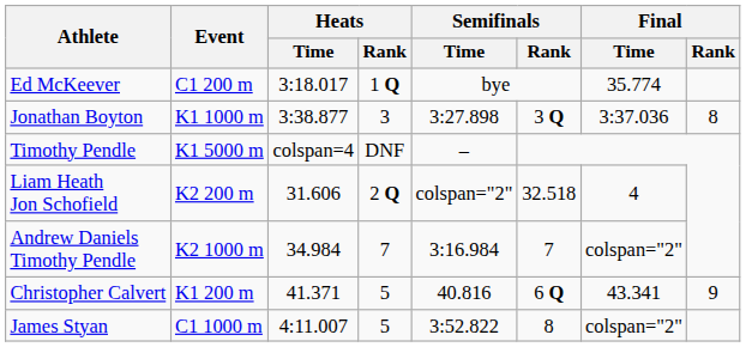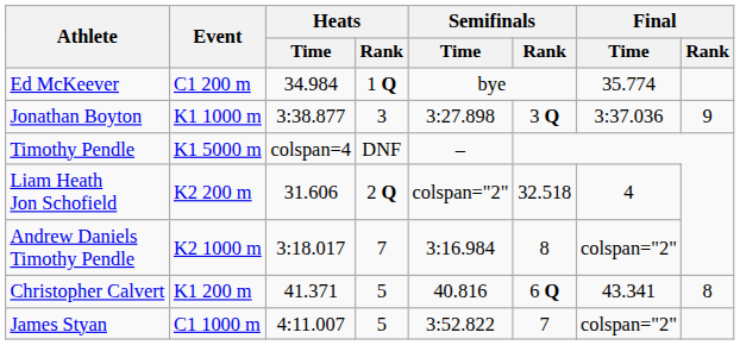Ed McKeever | Heats / Time: 3:18.017 -> 34.984
Jonathan Boyton | Final / Rank: 8 -> 9
Andrew Daniels Timothy Pendle | Heats / Time: 34.984 -> 3:18.017
Andrew Daniels Timothy Pendle | Semifinals / Rank: 7 -> 8
Christopher Calvert | Final / Rank: 9 -> 8
James Styan | Semifinals / Rank: 8 -> 7
